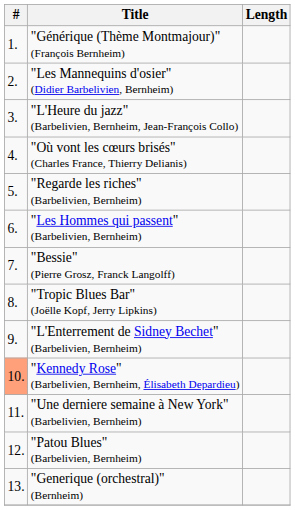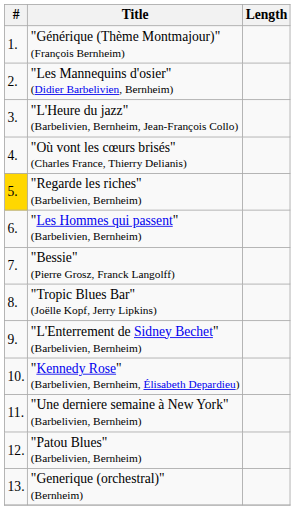"Regarde les riches" (Barbelivien, Bernheim) | #: no background -> gold background
"Kennedy Rose" (Barbelivien, Bernheim, Élisabeth Depardieu) | #: lightsalmon background -> no background
